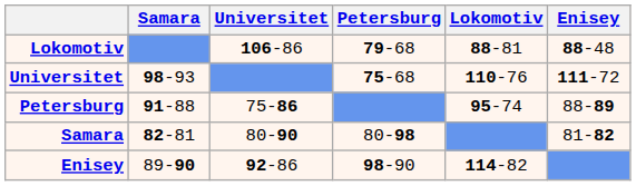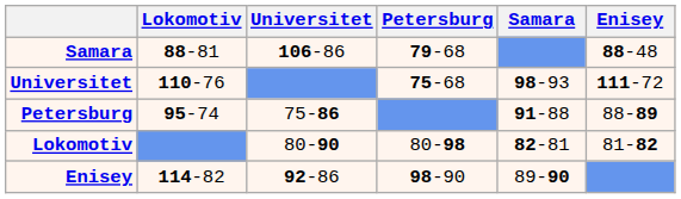columns swapped: Samara <-> Lokomotiv
row 2 | column 1: Lokomotiv -> Samara
row 5 | column 1: Samara -> Lokomotiv
